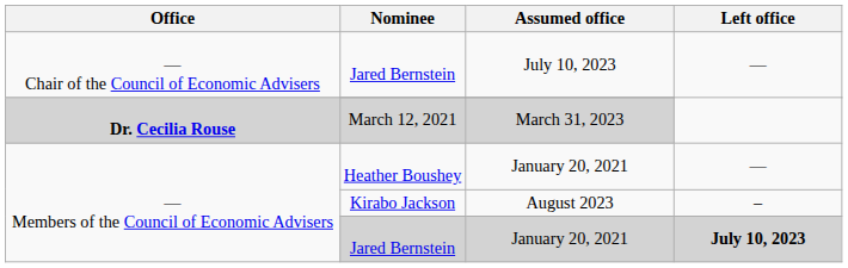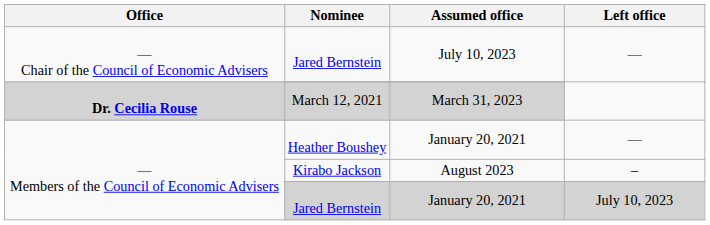Jared Bernstein / January 20, 2021 | Left office: bold -> normal
